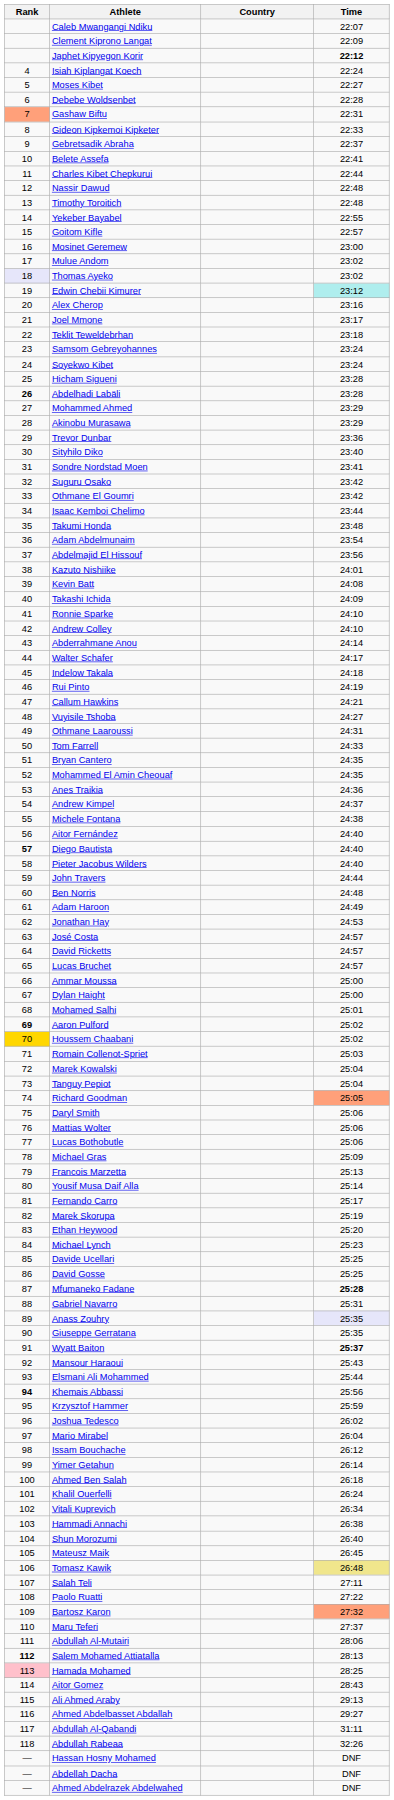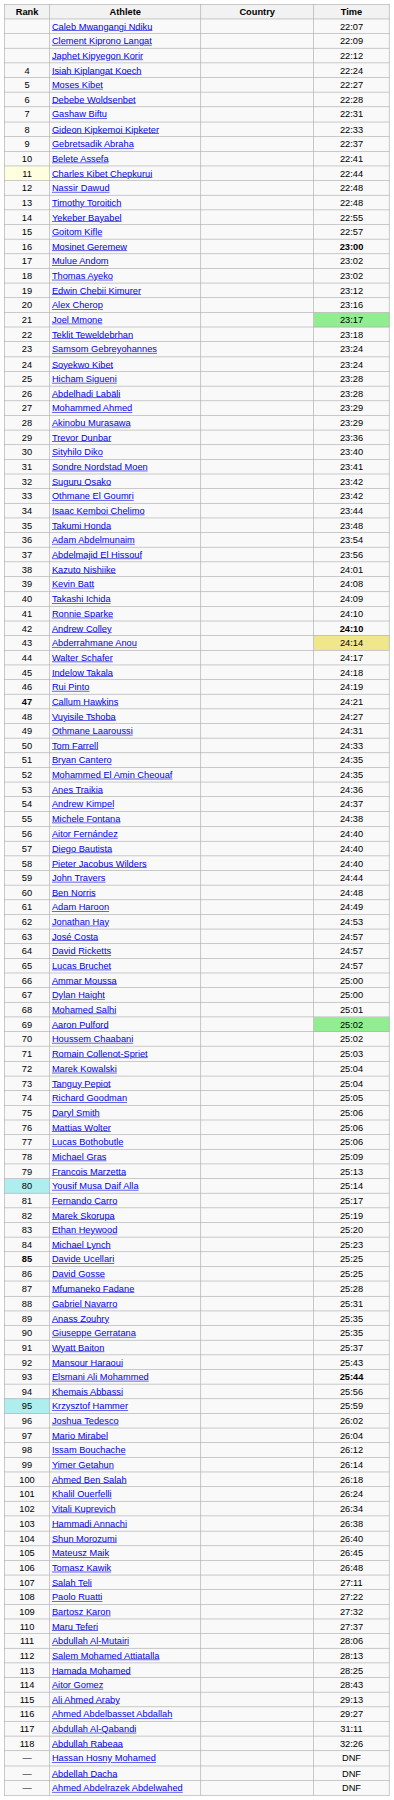Japhet Kipyegon Korir | Time: bold -> normal
Gashaw Biftu | Rank: lightsalmon background -> no background
Charles Kibet Chepkurui | Rank: no background -> lightyellow background
Mosinet Geremew | Time: normal -> bold
Thomas Ayeko | Rank: lavender background -> no background
Edwin Chebii Kimurer | Time: paleturquoise background -> no background
Joel Mmone | Time: no background -> lightgreen background
Abdelhadi Labäli | Rank: bold -> normal
Andrew Colley | Time: normal -> bold
Abderrahmane Anou | Time: no background -> khaki background
Callum Hawkins | Rank: normal -> bold
Diego Bautista | Rank: bold -> normal
Aaron Pulford | Rank: bold -> normal
Aaron Pulford | Time: no background -> lightgreen background
Houssem Chaabani | Rank: gold background -> no background
Richard Goodman | Time: lightsalmon background -> no background
Yousif Musa Daif Alla | Rank: no background -> paleturquoise background
Davide Ucellari | Rank: normal -> bold
Mfumaneko Fadane | Time: bold -> normal
Anass Zouhry | Time: lavender background -> no background
Wyatt Baiton | Time: bold -> normal
Elsmani Ali Mohammed | Time: normal -> bold
Khemais Abbassi | Rank: bold -> normal
Krzysztof Hammer | Rank: no background -> paleturquoise background
Tomasz Kawik | Time: khaki background -> no background
Bartosz Karon | Time: lightsalmon background -> no background
Salem Mohamed Attiatalla | Rank: bold -> normal
Hamada Mohamed | Rank: pink background -> no background
